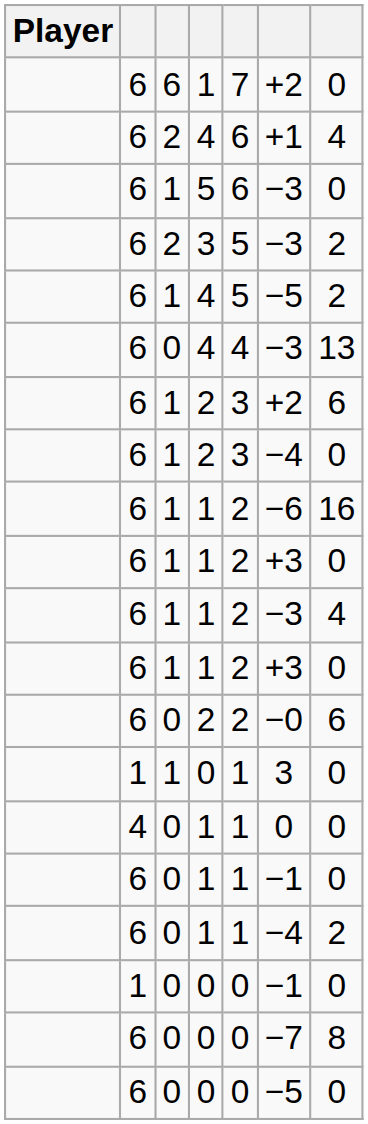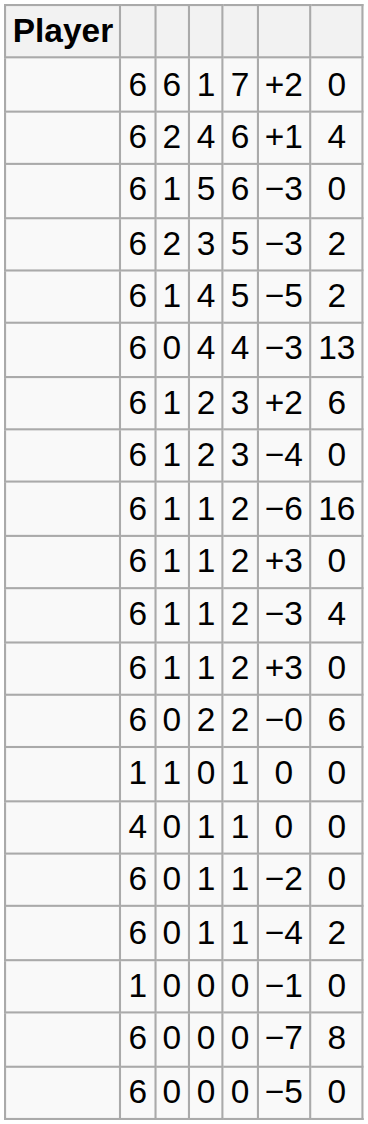row 15 | column 6: 3 -> 0
row 17 | column 6: −1 -> −2
